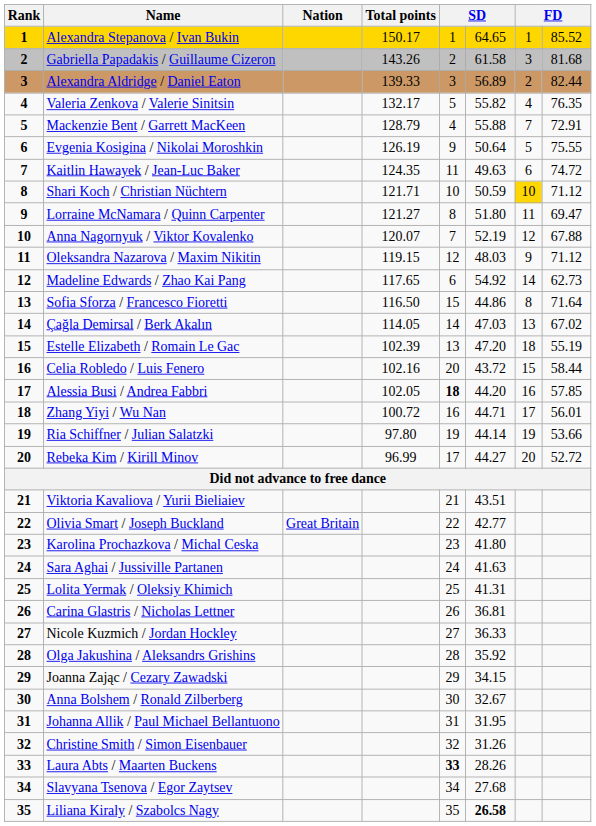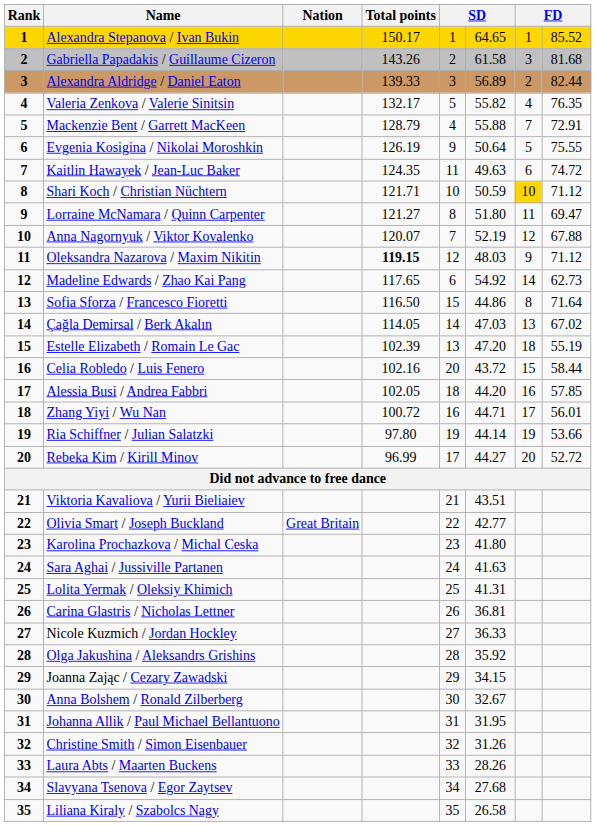Oleksandra Nazarova / Maxim Nikitin | Total points: normal -> bold
Alessia Busi / Andrea Fabbri | column 5: bold -> normal
Laura Abts / Maarten Buckens | column 5: bold -> normal
Liliana Kiraly / Szabolcs Nagy | column 6: bold -> normal
